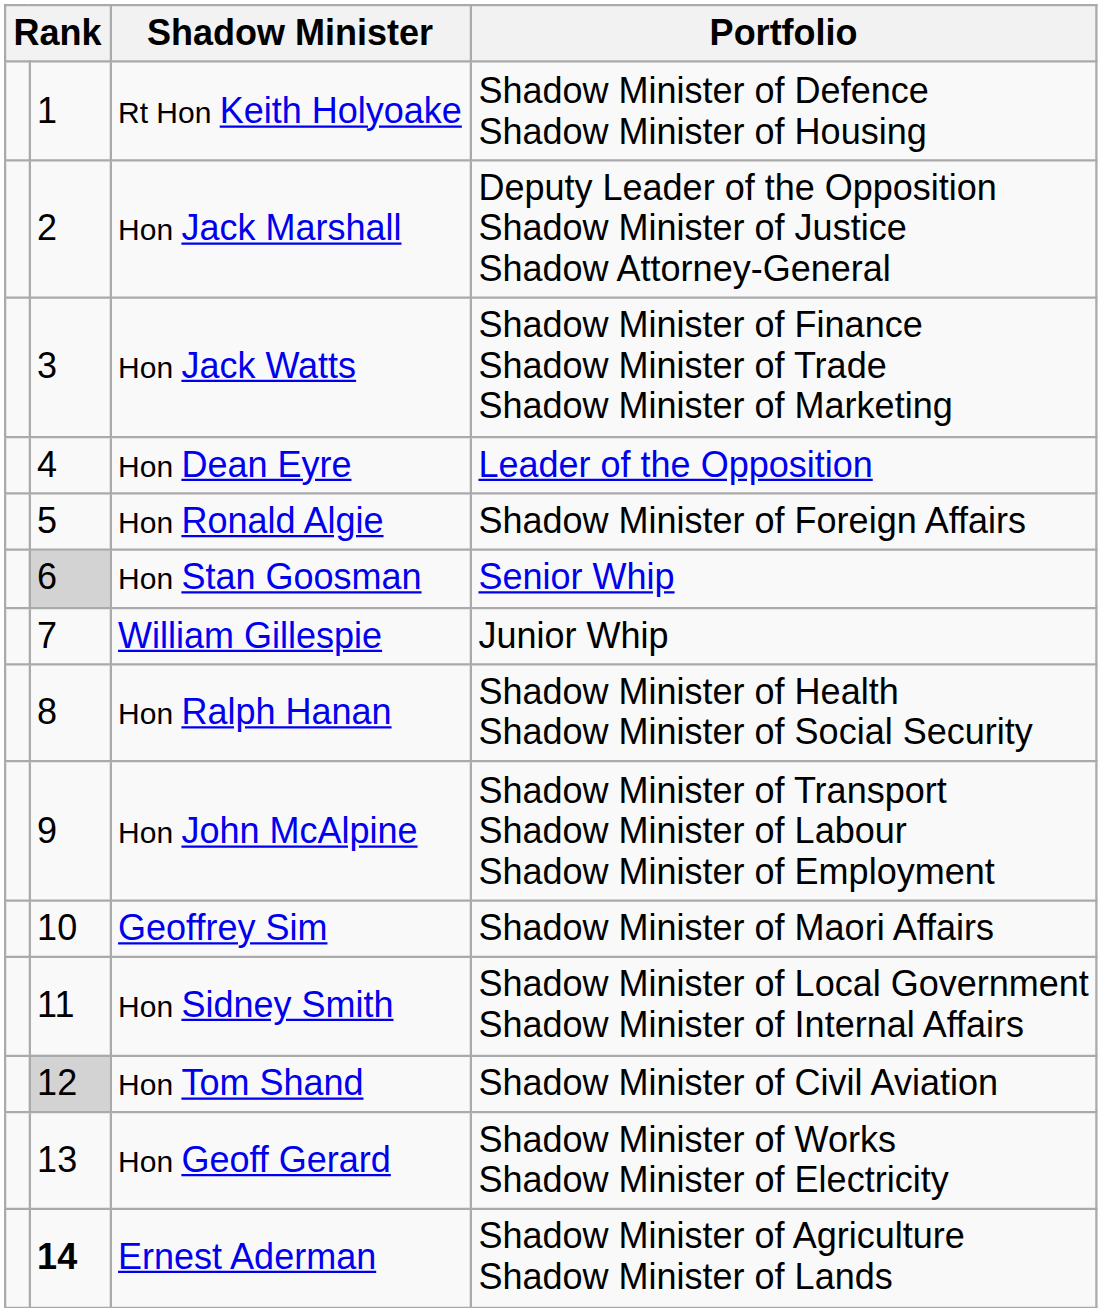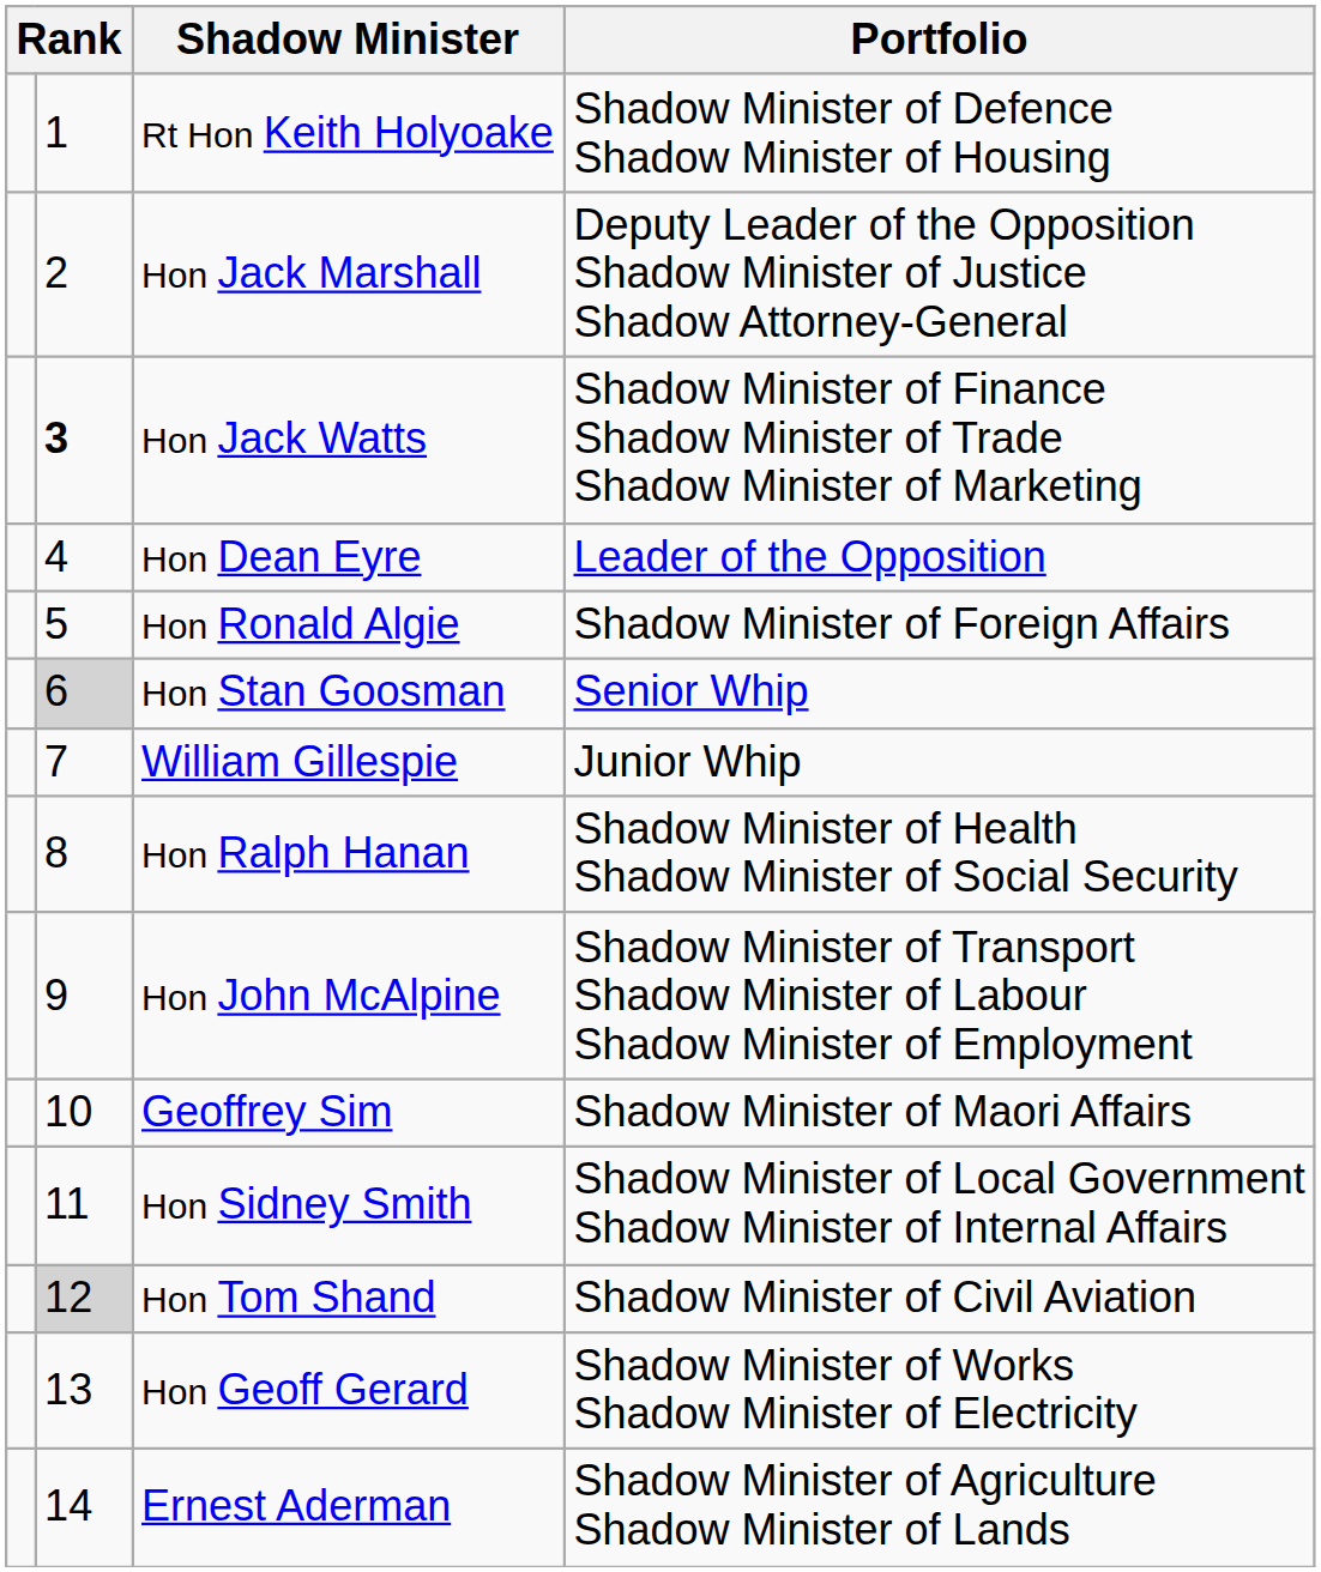Hon Jack Watts | column 2: normal -> bold
Ernest Aderman | column 2: bold -> normal
